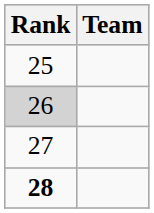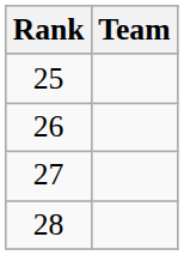26 | Rank: lightgrey background -> no background
28 | Rank: bold -> normal
